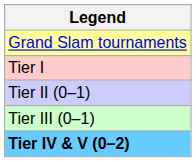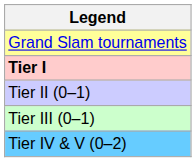Tier I | Legend: normal -> bold
Tier IV & V (0–2) | Legend: bold -> normal
